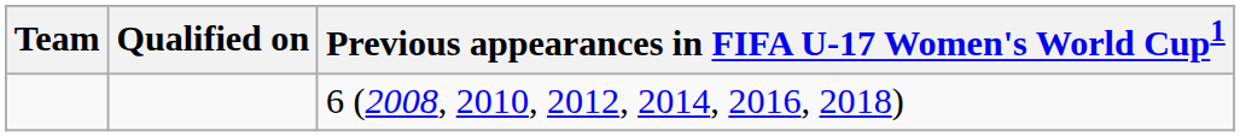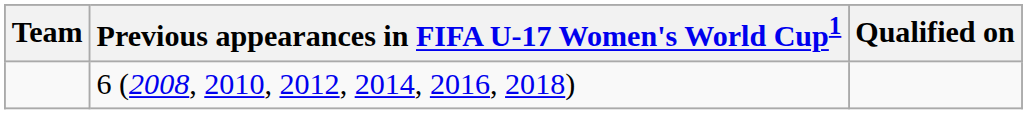columns swapped: Qualified on <-> Previous appearances in FIFA U-17 Women's World Cup1
